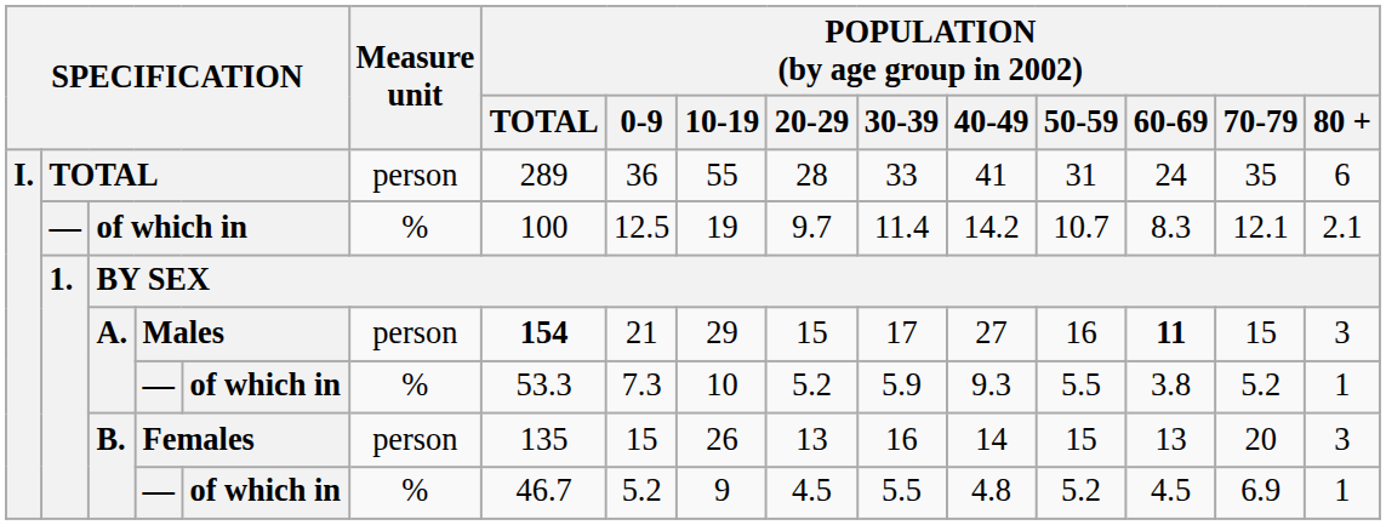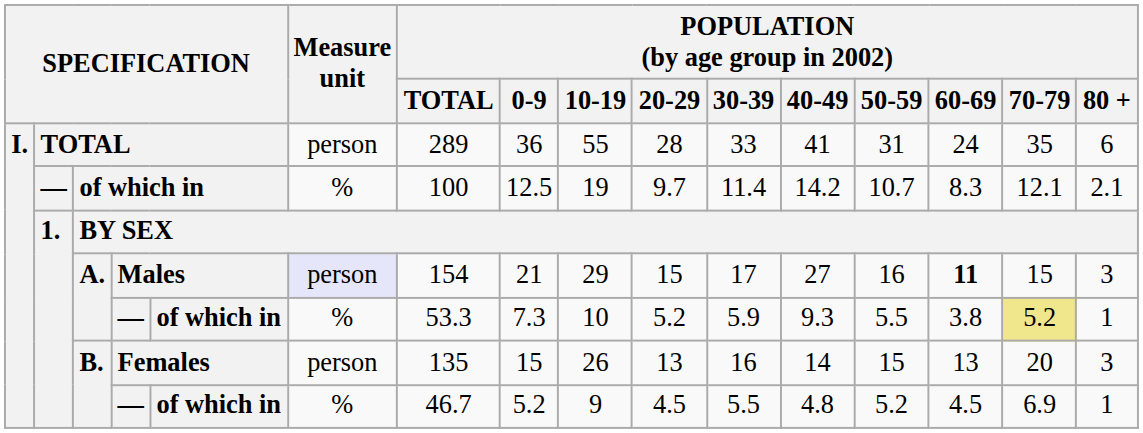Males | Measure unit: no background -> lavender background
Males | POPULATION (by age group in 2002) / TOTAL: bold -> normal
A. / — | POPULATION (by age group in 2002) / 70-79: no background -> khaki background
